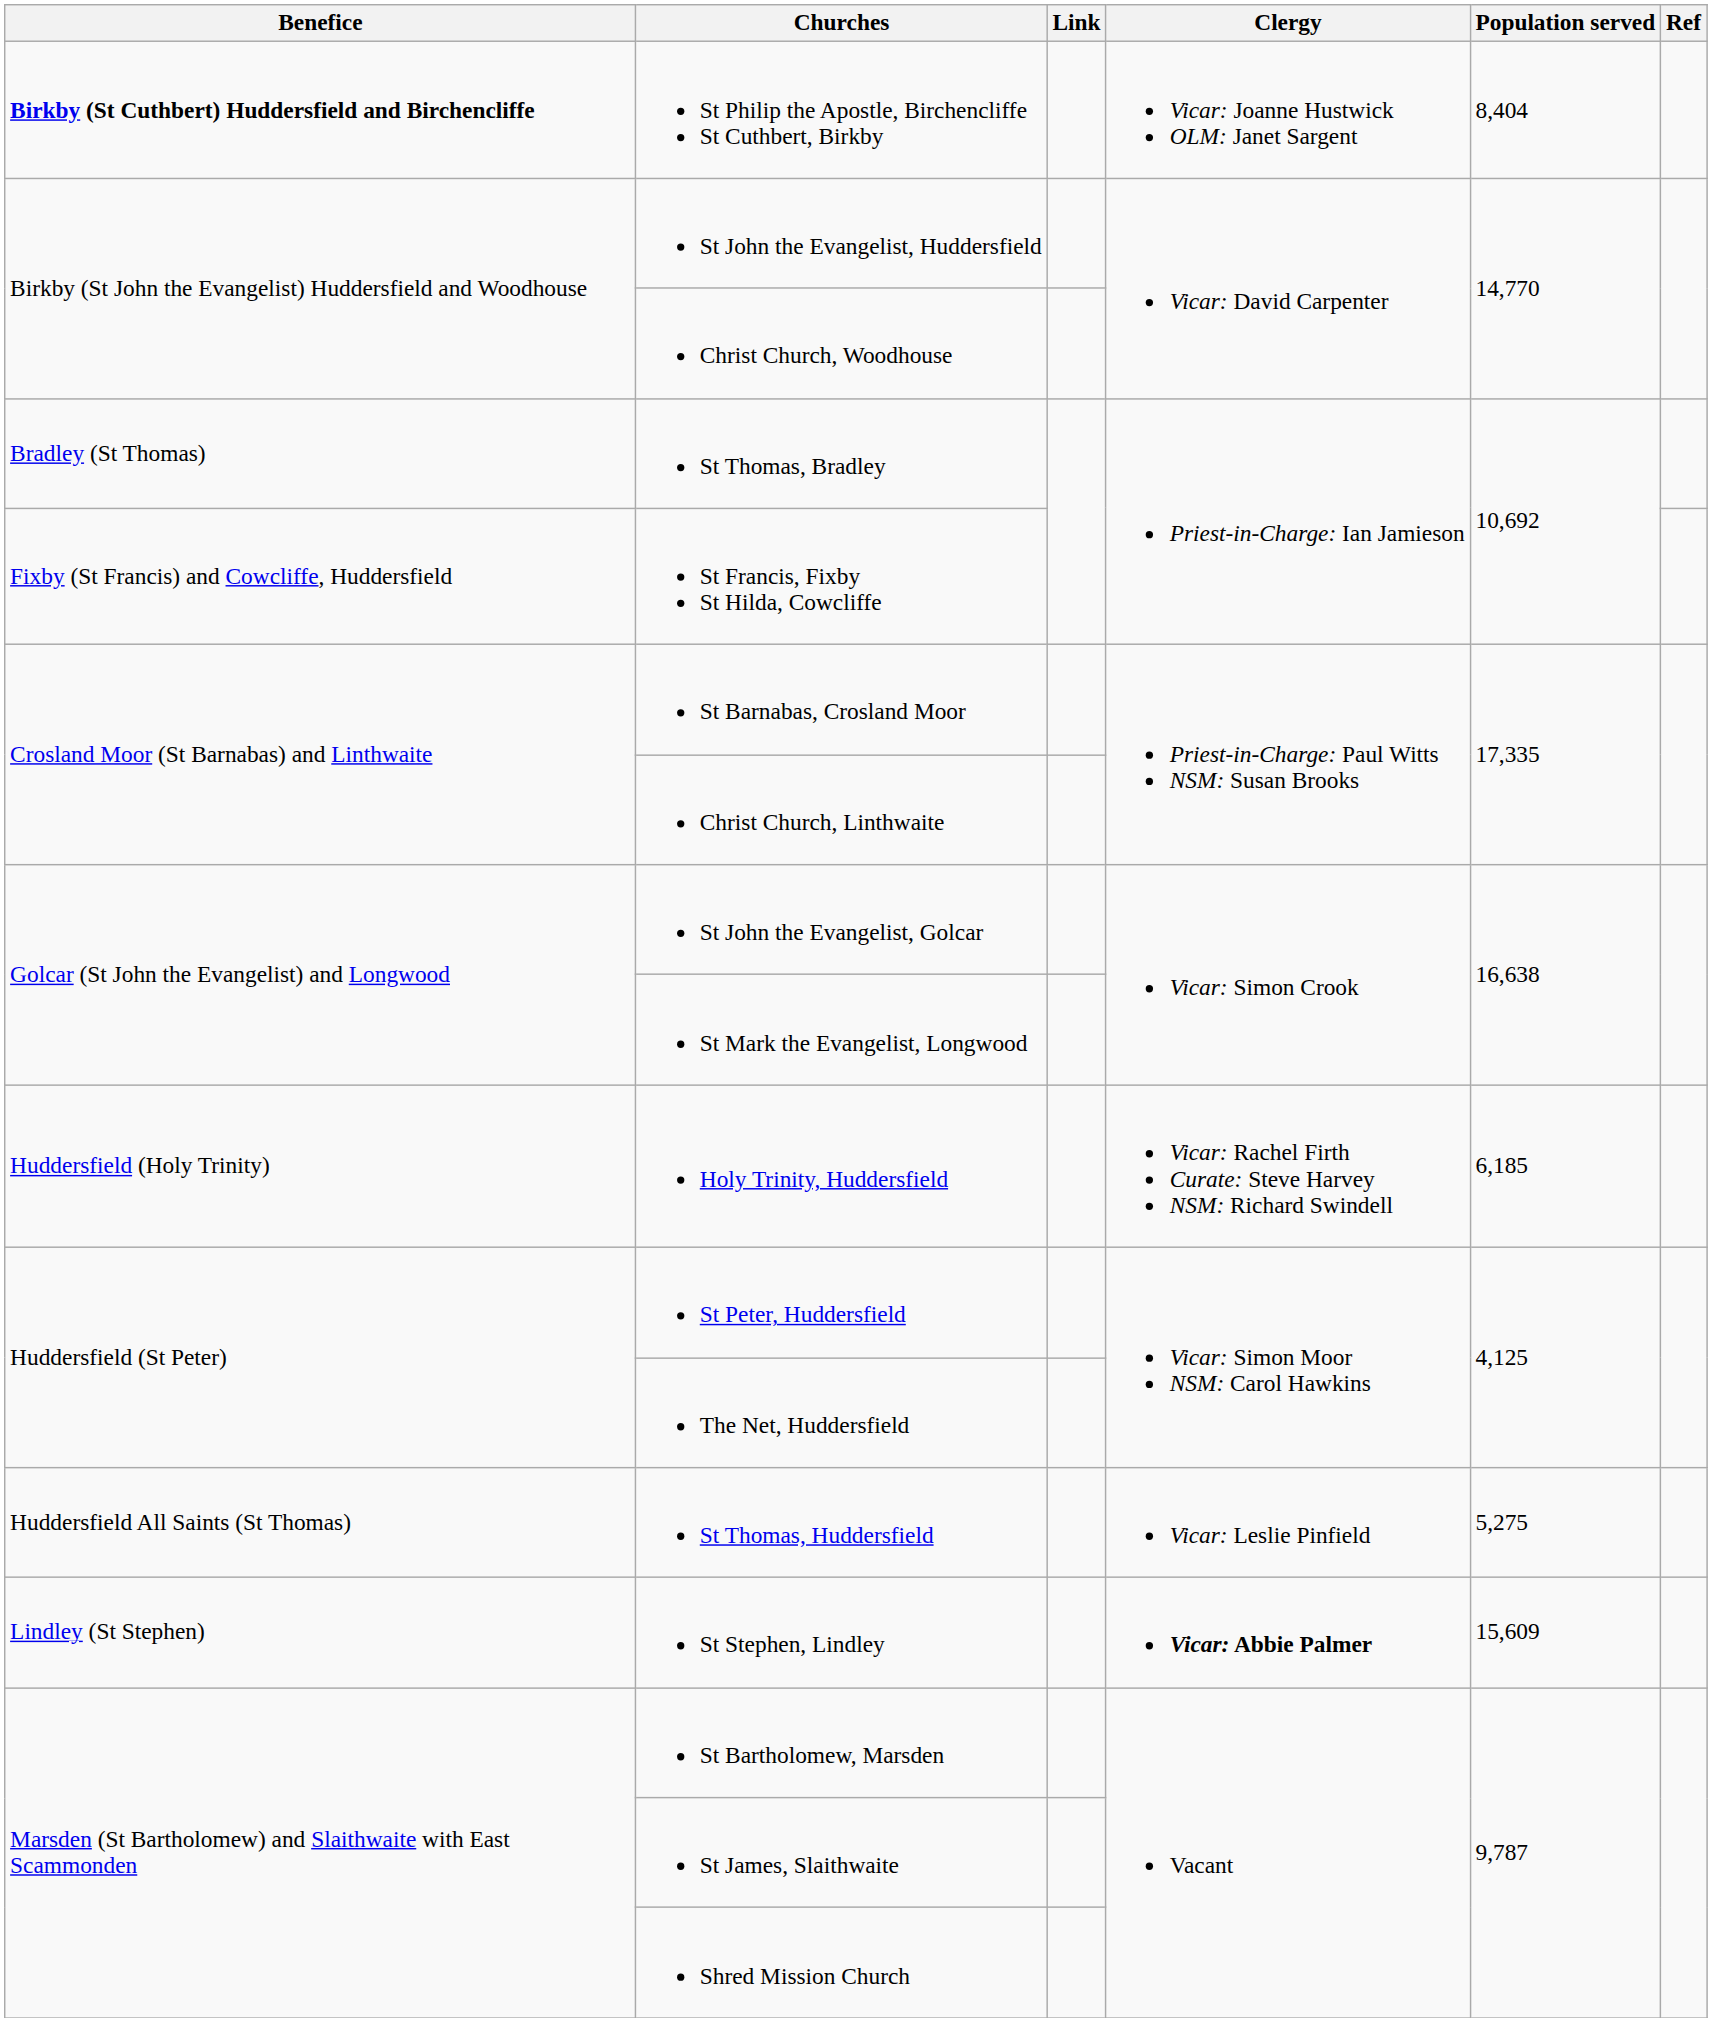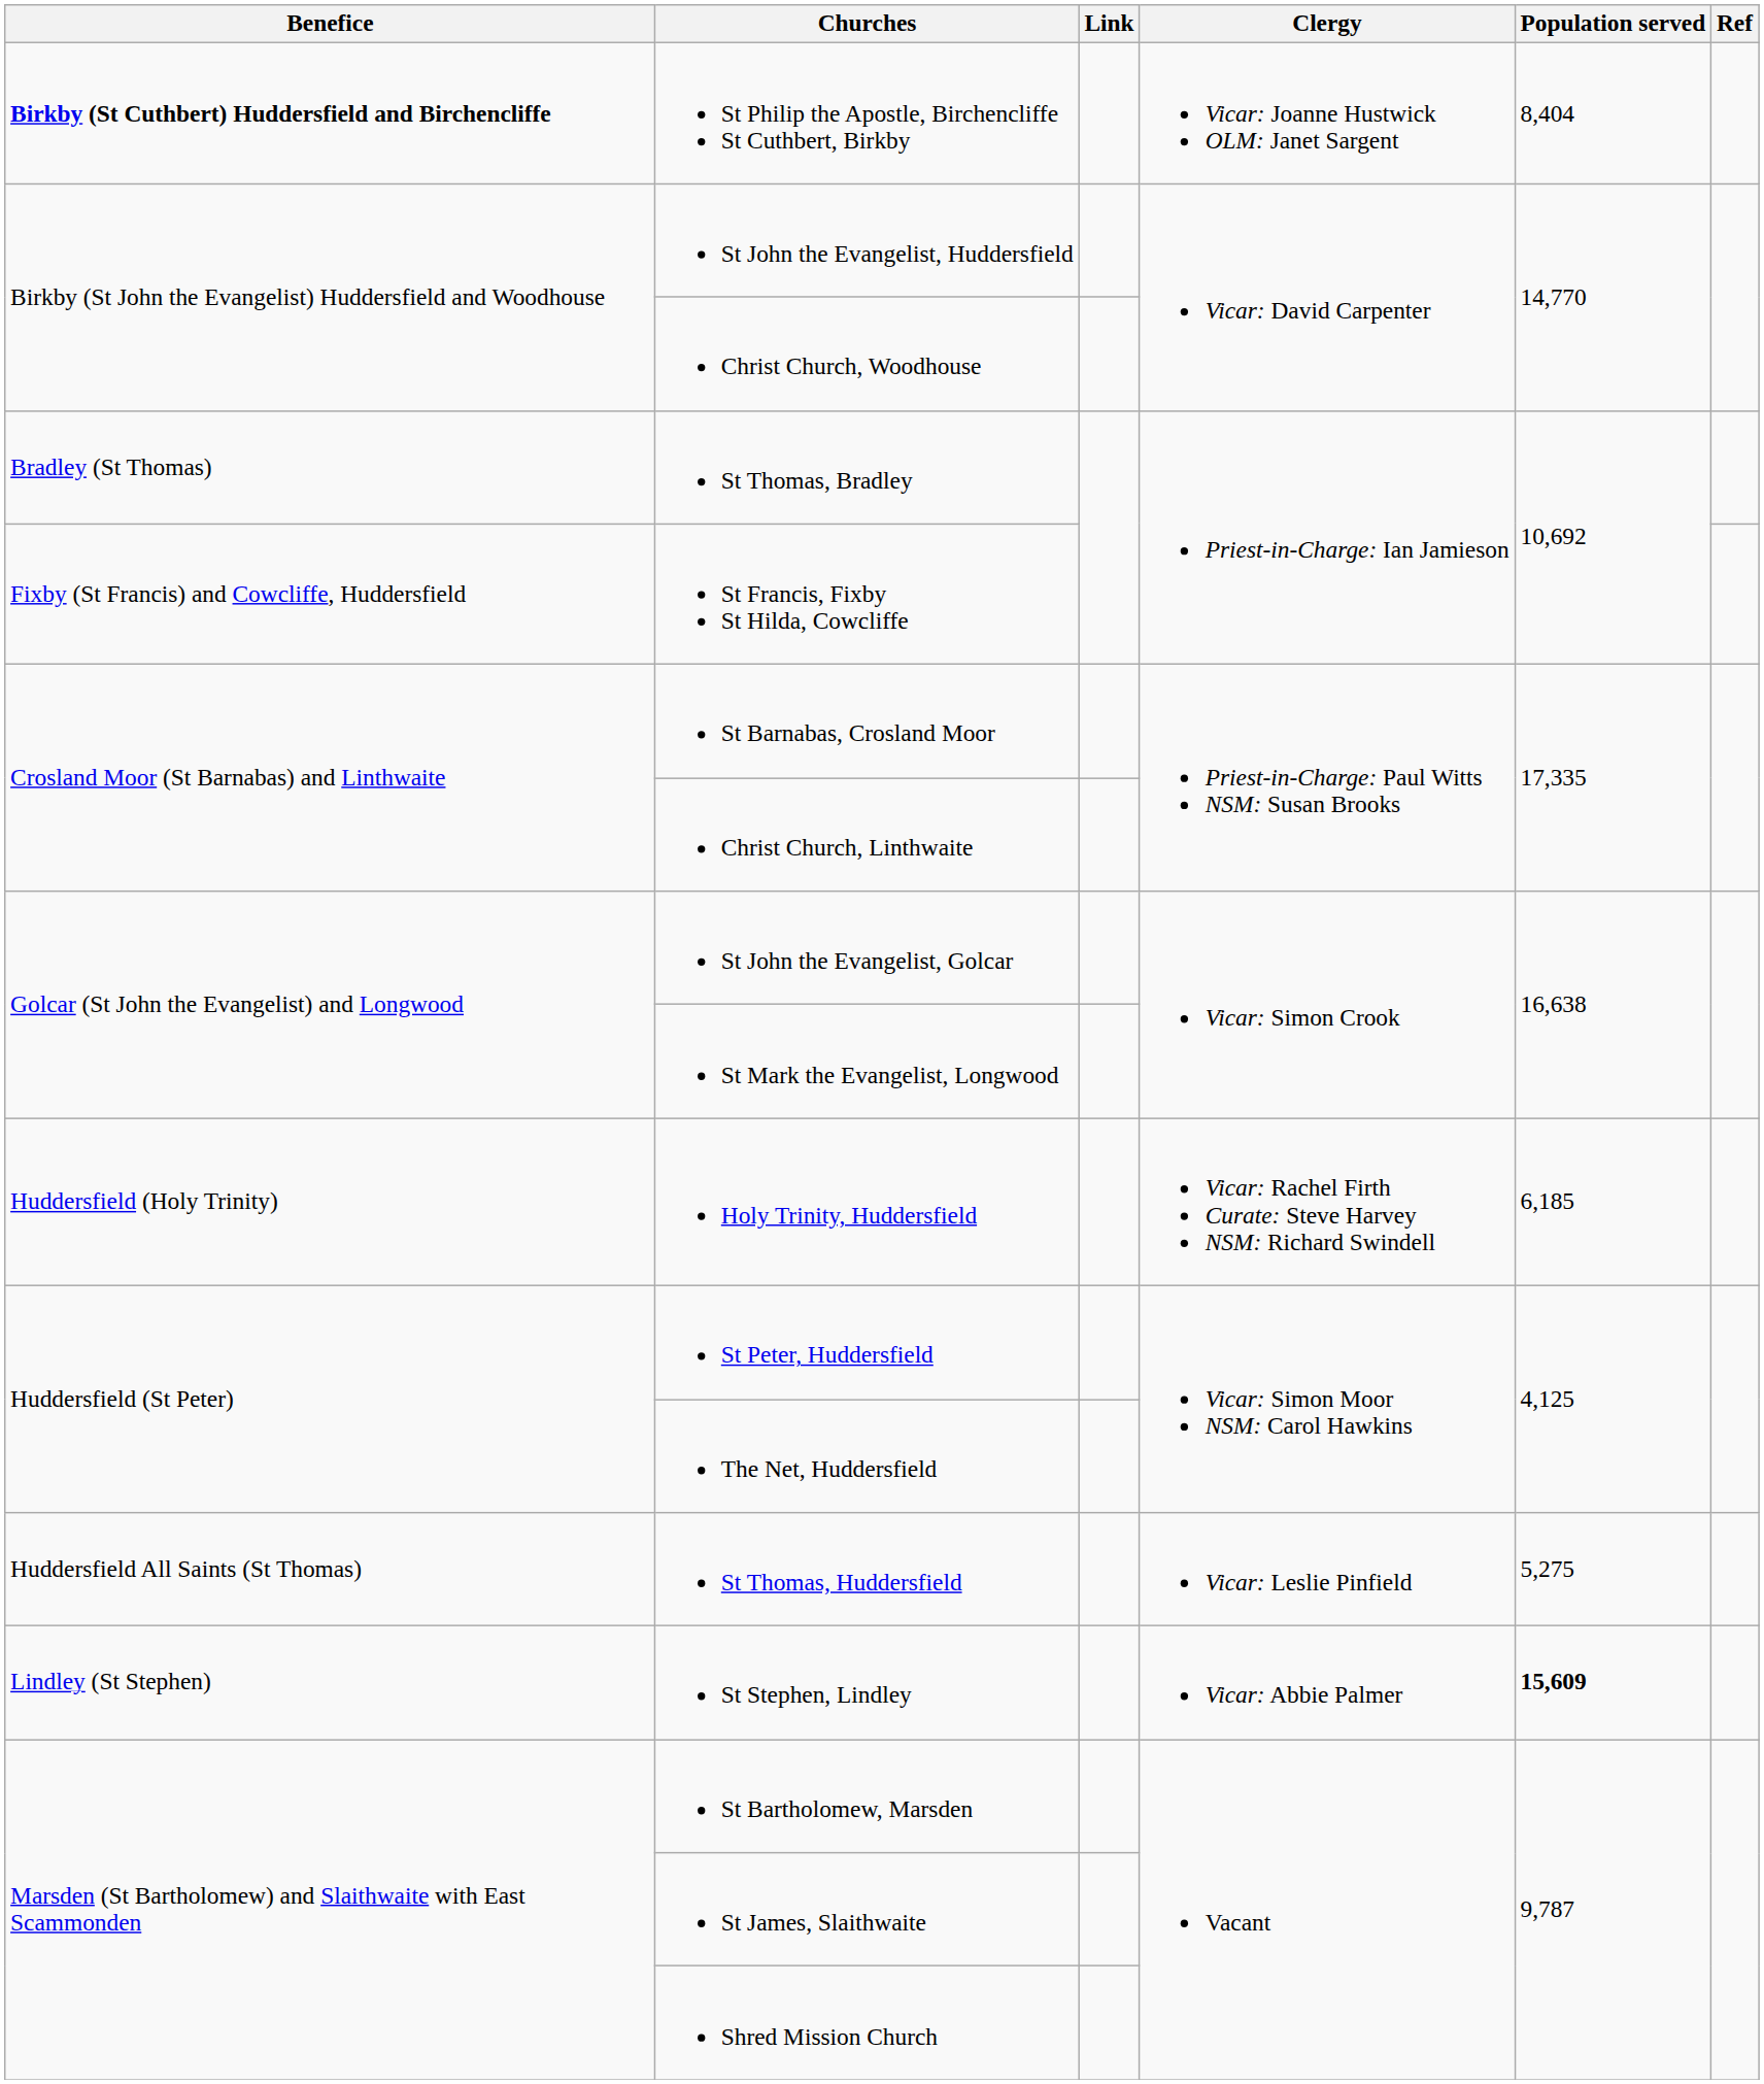St Stephen, Lindley | Clergy: bold -> normal
St Stephen, Lindley | Population served: normal -> bold
